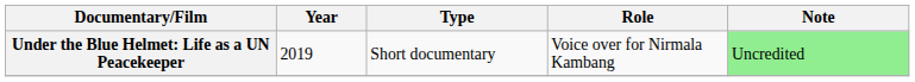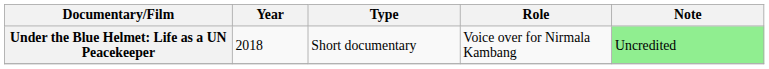Under the Blue Helmet: Life as a UN Peacekeeper | Year: 2019 -> 2018
